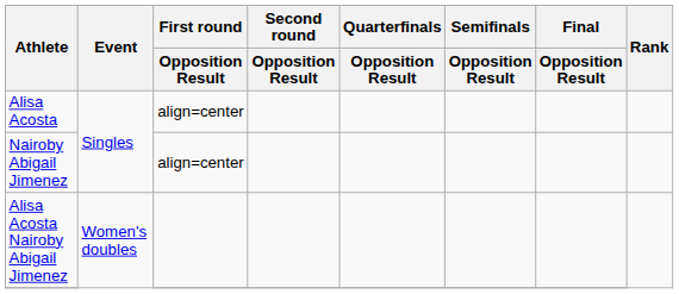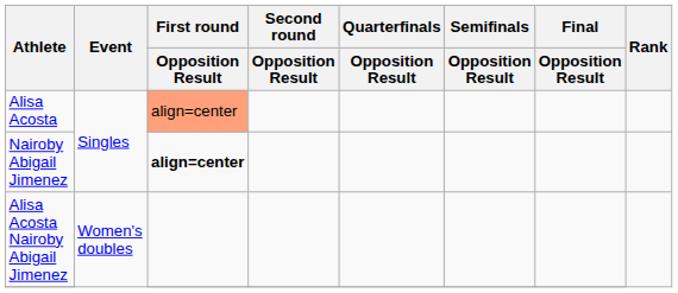Alisa Acosta | First round / Opposition Result: no background -> lightsalmon background
Nairoby Abigail Jimenez | First round / Opposition Result: normal -> bold
